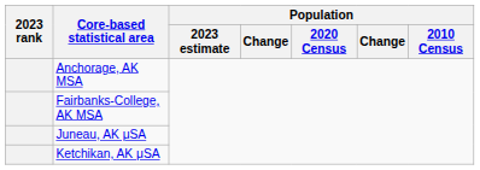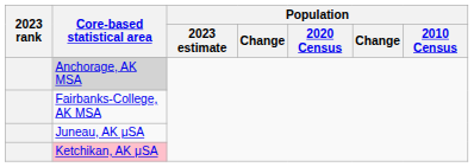Anchorage, AK MSA | Core-based statistical area: no background -> lightgrey background
Ketchikan, AK μSA | Core-based statistical area: no background -> pink background
